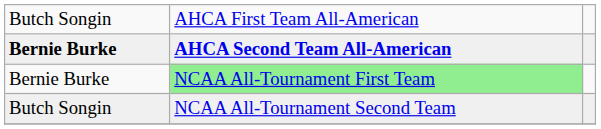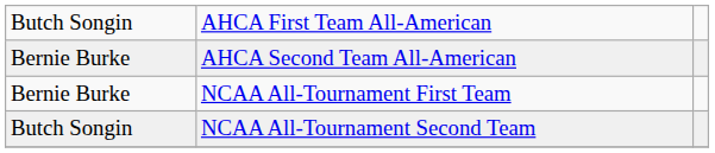row 2 | column 1: bold -> normal
row 2 | column 2: bold -> normal
row 3 | column 2: lightgreen background -> no background
